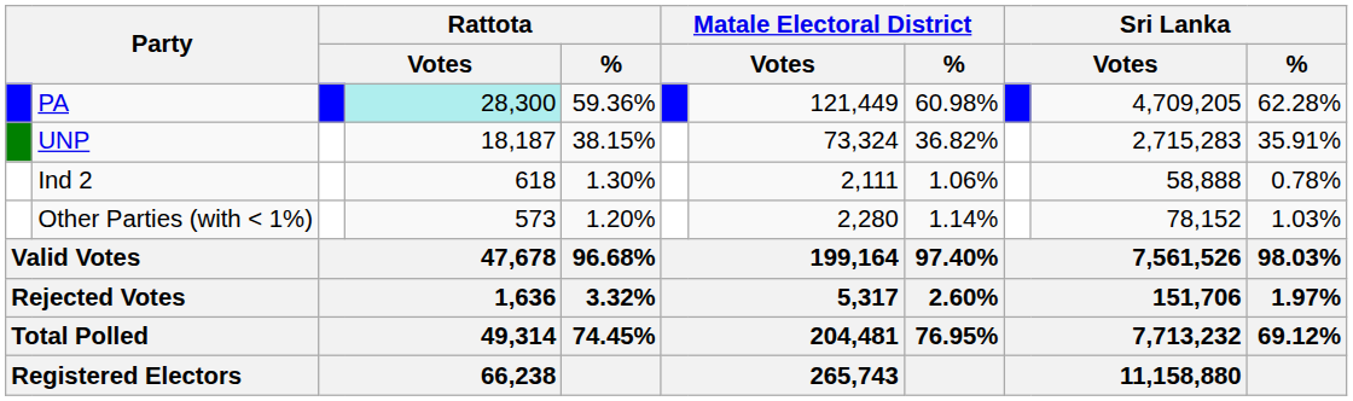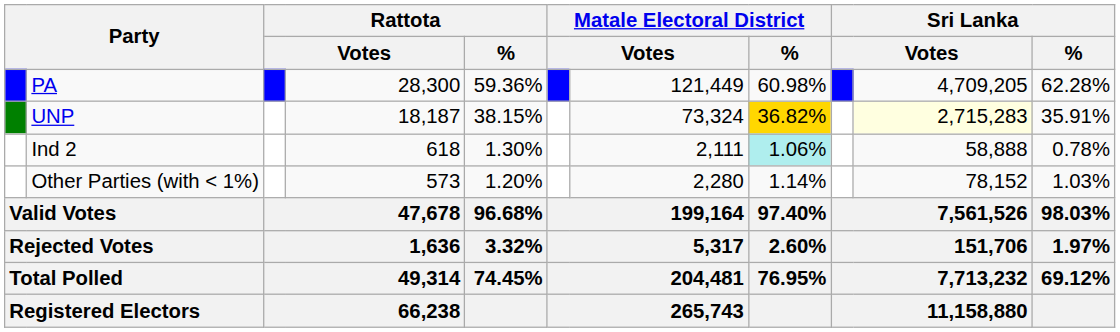PA | column 4: paleturquoise background -> no background
UNP | Matale Electoral District / %: no background -> gold background
UNP | column 10: no background -> lightyellow background
Ind 2 | Matale Electoral District / %: no background -> paleturquoise background
